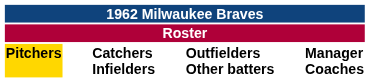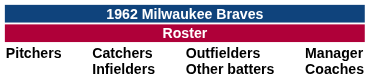Pitchers | column 1: gold background -> no background
